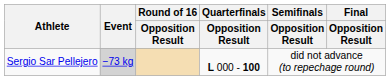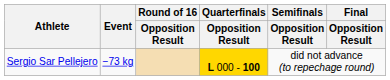Sergio Sar Pellejero | Event: lightgrey background -> no background
Sergio Sar Pellejero | Quarterfinals / Opposition Result: no background -> gold background
